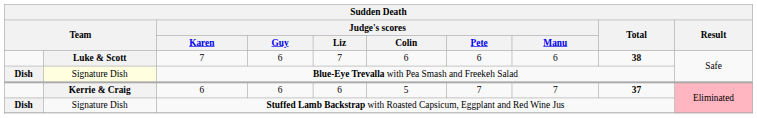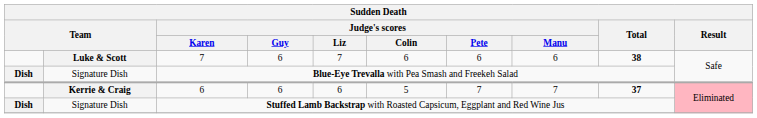Blue-Eye Trevalla with Pea Smash and Freekeh Salad | column 2: lightyellow background -> no background
